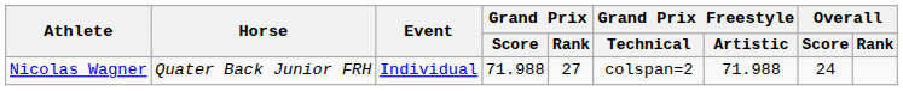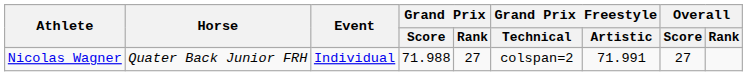Nicolas Wagner | Grand Prix Freestyle / Artistic: 71.988 -> 71.991
Nicolas Wagner | Overall / Score: 24 -> 27
